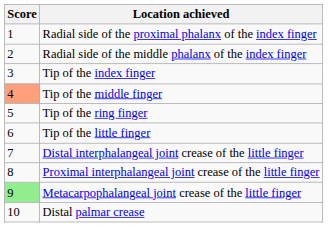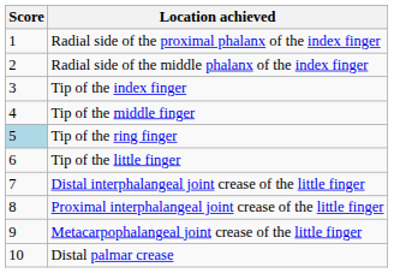Tip of the middle finger | Score: lightsalmon background -> no background
Tip of the ring finger | Score: no background -> lightblue background
Metacarpophalangeal joint crease of the little finger | Score: lightgreen background -> no background
